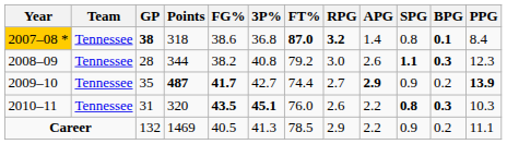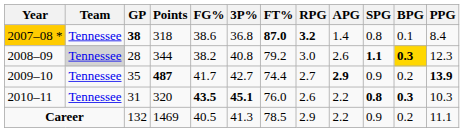2007–08 * | BPG: bold -> normal
2008–09 | Team: no background -> lightgrey background
2008–09 | BPG: no background -> gold background
2009–10 | FG%: bold -> normal
